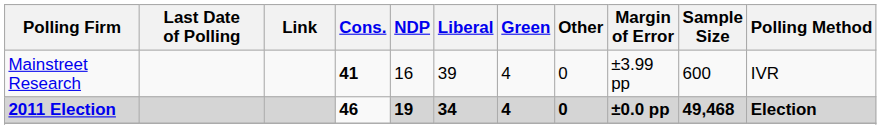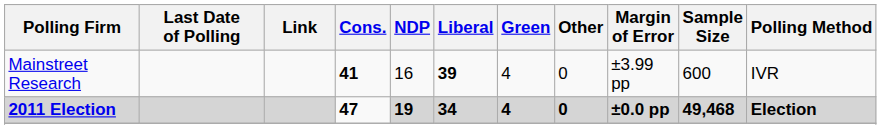Mainstreet Research | Liberal: normal -> bold
2011 Election | Cons.: 46 -> 47
